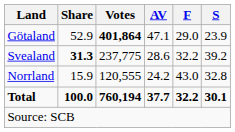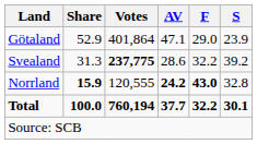Götaland | Votes: bold -> normal
Svealand | Share: bold -> normal
Svealand | Votes: normal -> bold
Norrland | Share: normal -> bold
Norrland | AV: normal -> bold
Norrland | F: normal -> bold
